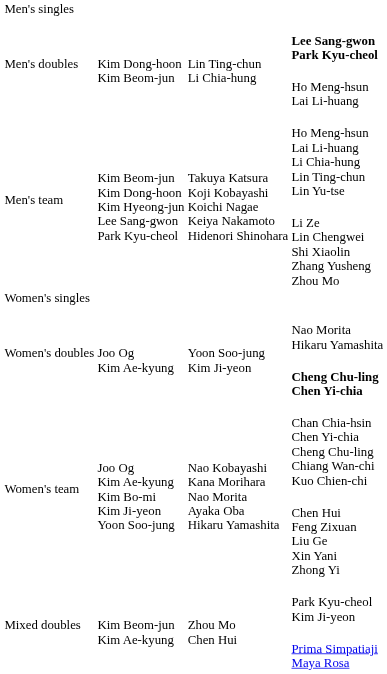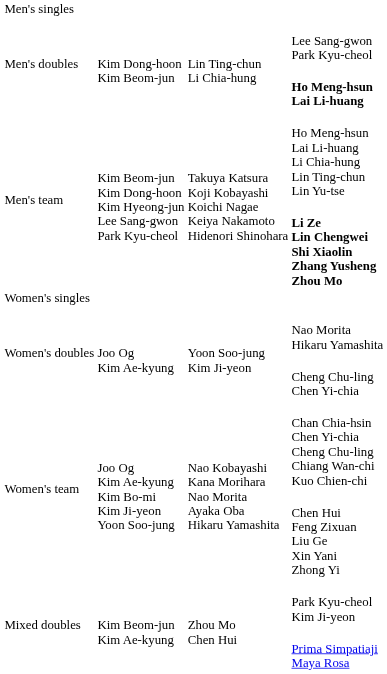Lee Sang-gwon Park Kyu-cheol | column 4: bold -> normal
Ho Meng-hsun Lai Li-huang | column 4: normal -> bold
Li Ze Lin Chengwei Shi Xiaolin Zhang Yusheng Zhou Mo | column 4: normal -> bold
Cheng Chu-ling Chen Yi-chia | column 4: bold -> normal
